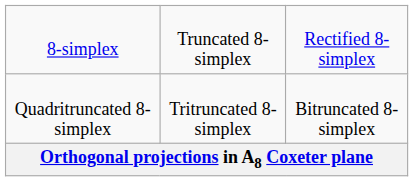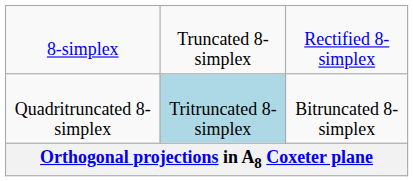Quadritruncated 8-simplex | column 2: no background -> lightblue background
